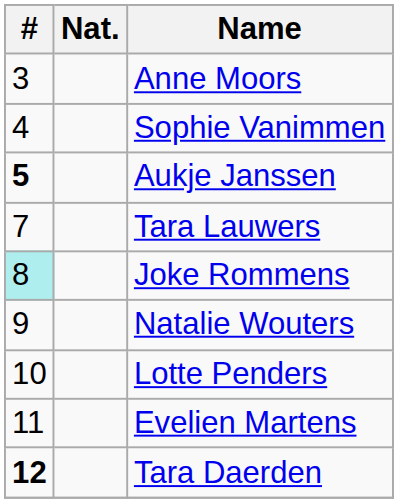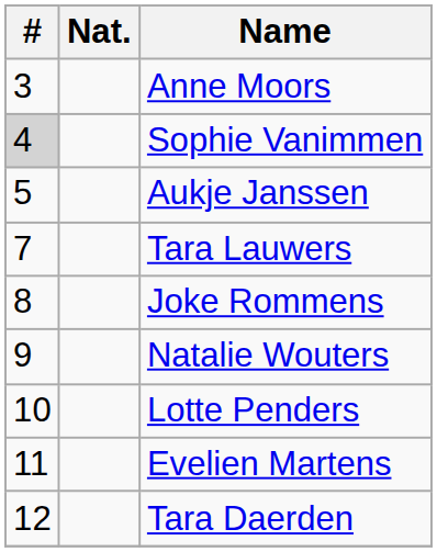Sophie Vanimmen | #: no background -> lightgrey background
Aukje Janssen | #: bold -> normal
Joke Rommens | #: paleturquoise background -> no background
Tara Daerden | #: bold -> normal
